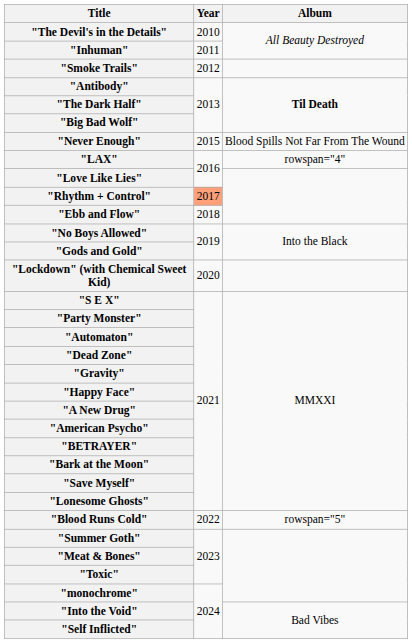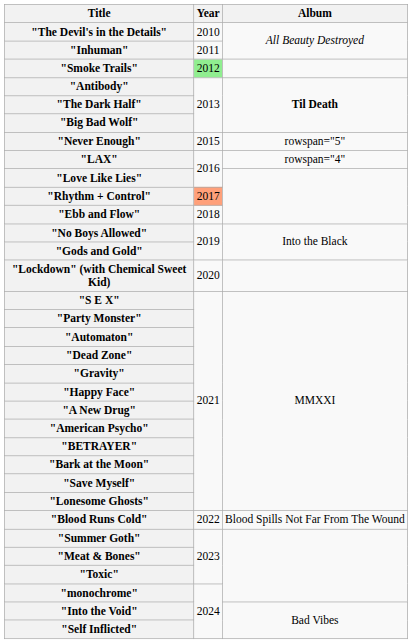"Smoke Trails" | Year: no background -> lightgreen background
"Never Enough" | Album: Blood Spills Not Far From The Wound -> rowspan="5"
"Blood Runs Cold" | Album: rowspan="5" -> Blood Spills Not Far From The Wound
